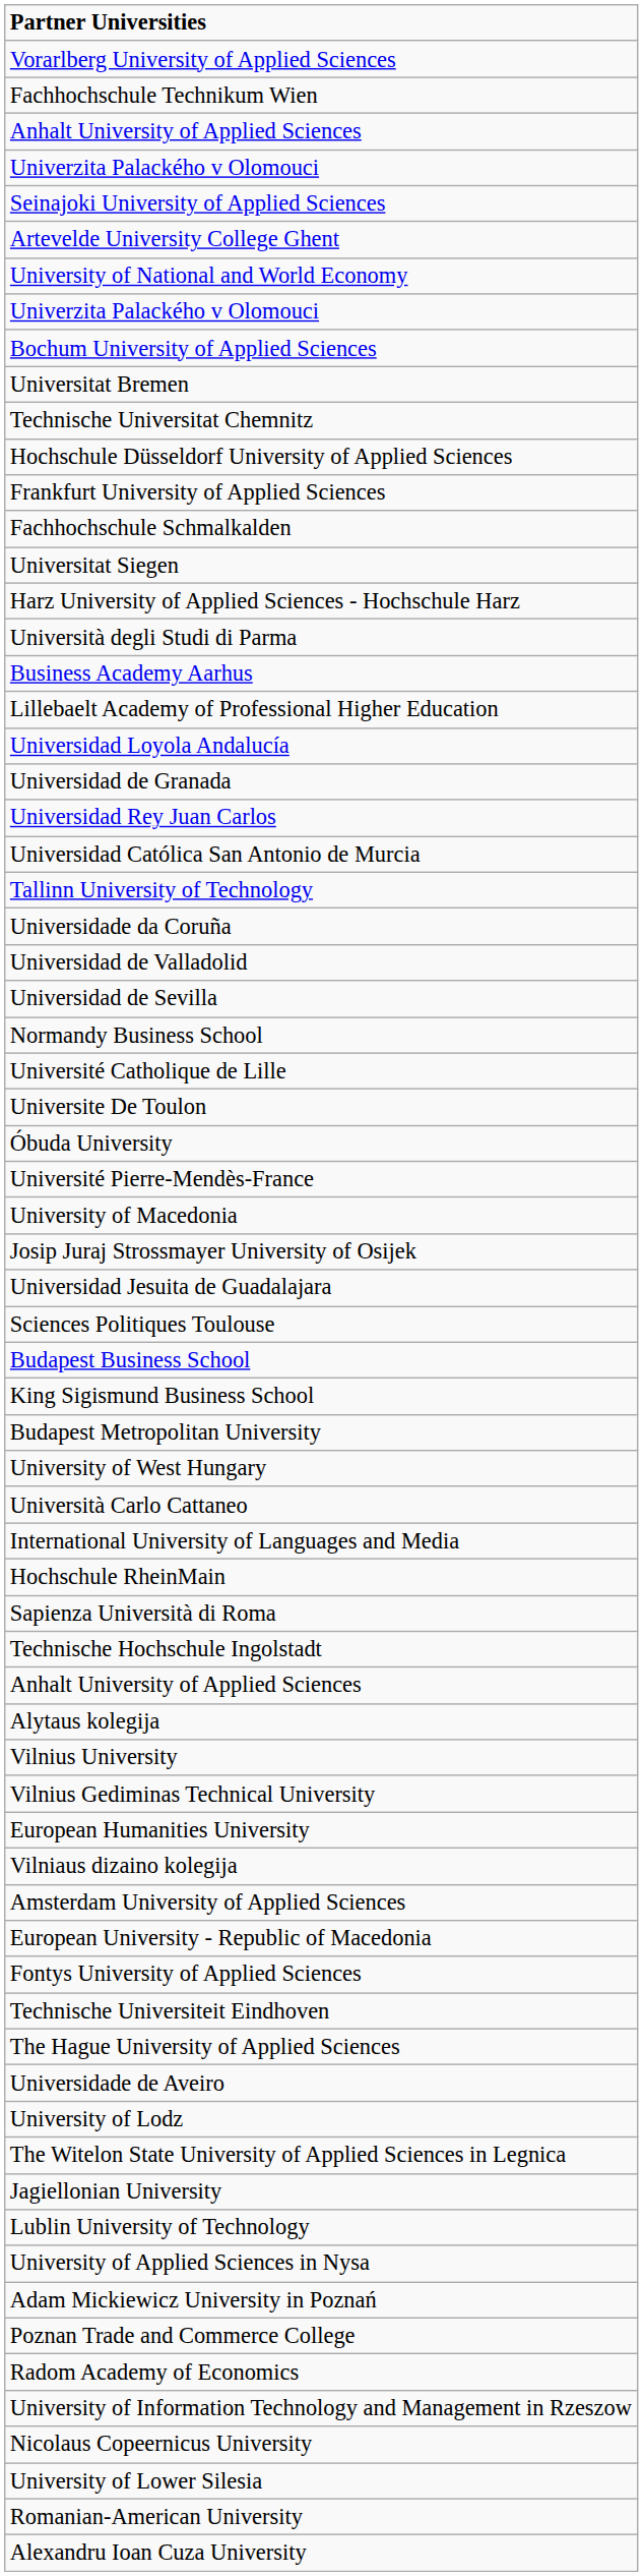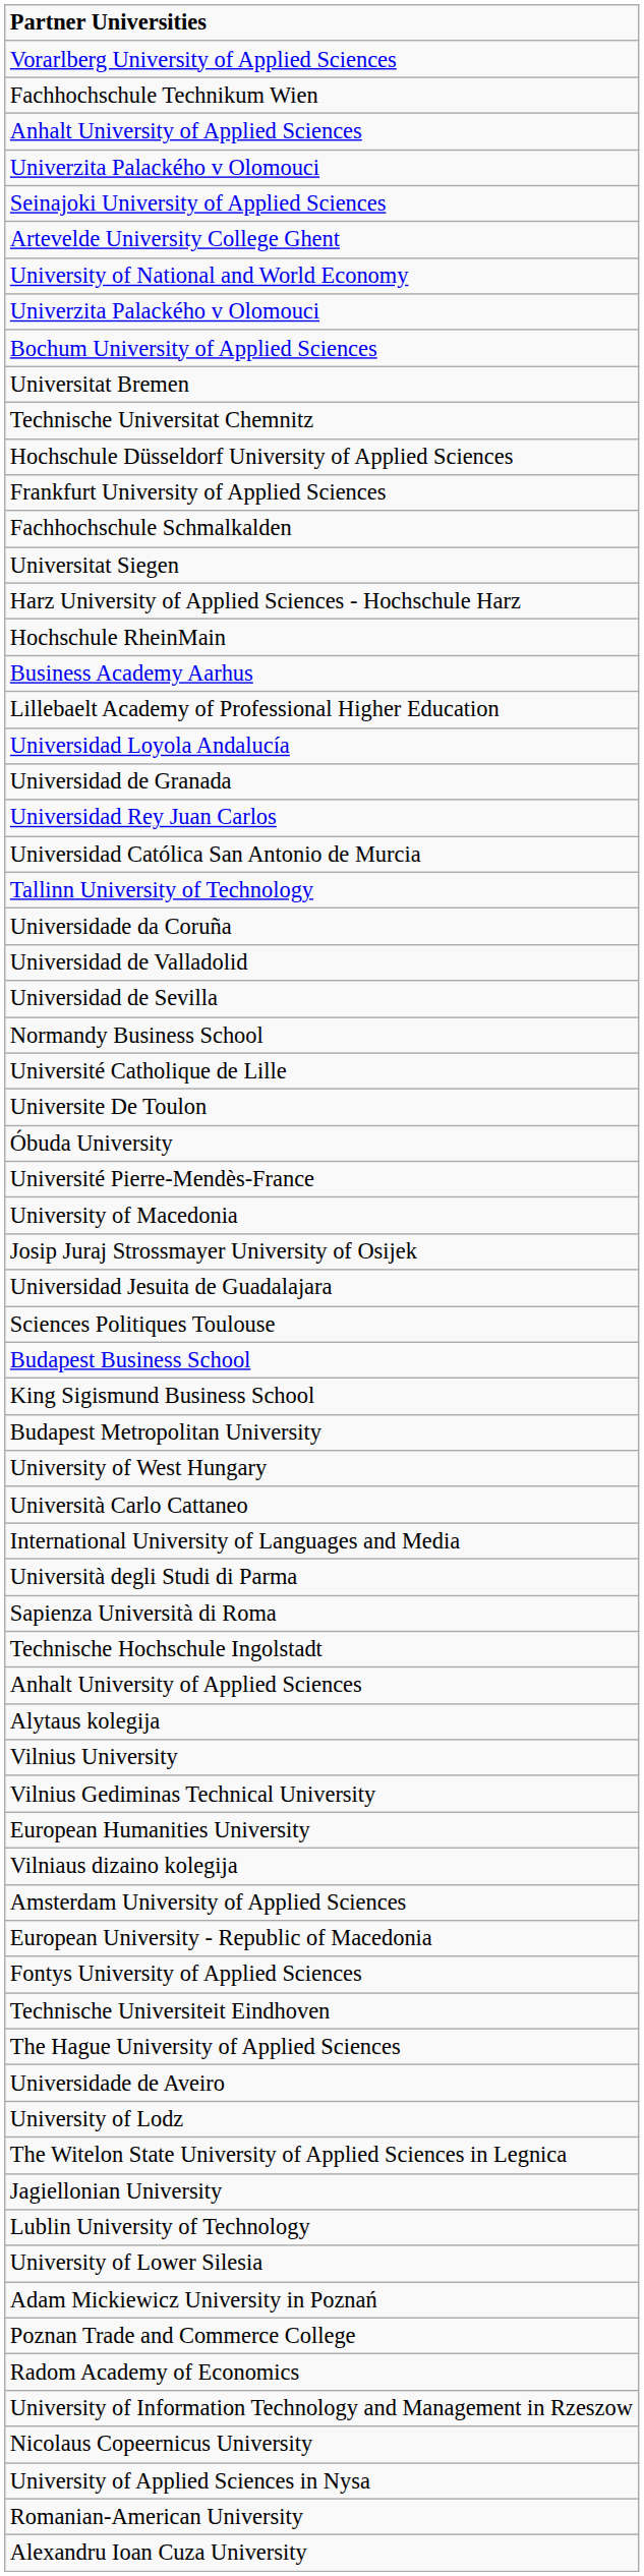row 18 | column 1: Università degli Studi di Parma -> Hochschule RheinMain
row 44 | column 1: Hochschule RheinMain -> Università degli Studi di Parma
row 63 | column 1: University of Applied Sciences in Nysa -> University of Lower Silesia
row 69 | column 1: University of Lower Silesia -> University of Applied Sciences in Nysa
